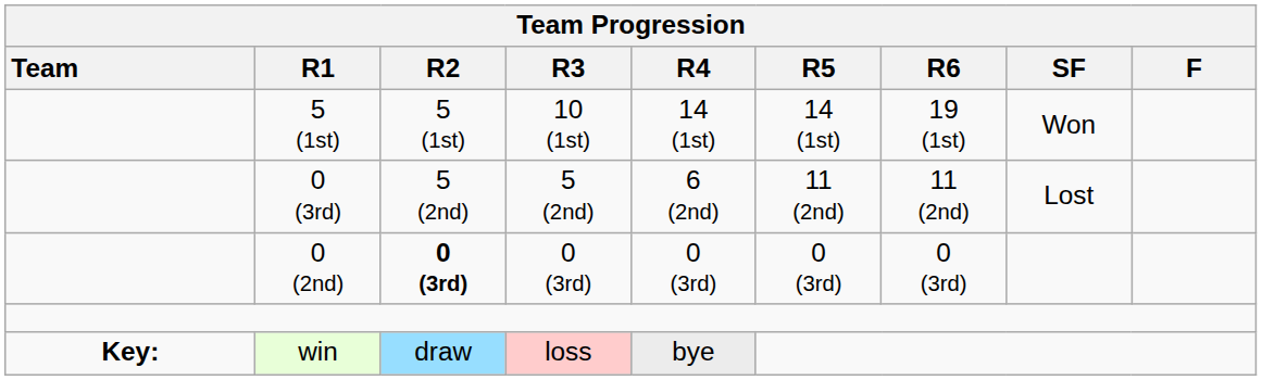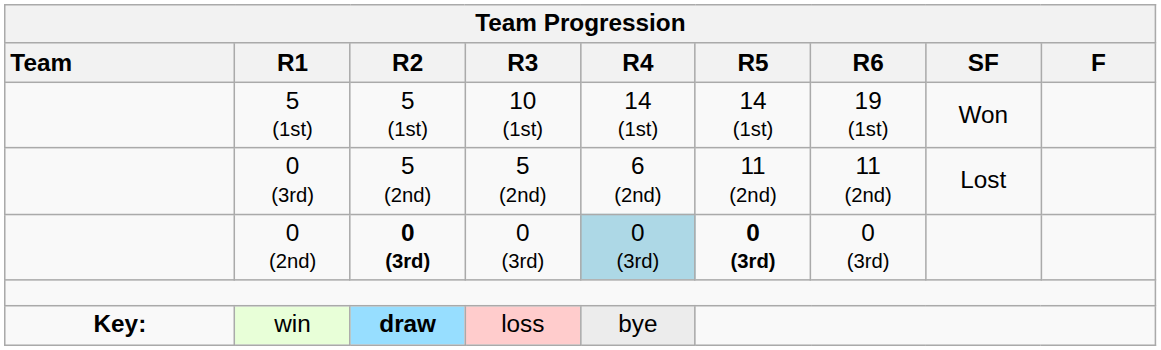0 (2nd) | Team Progression / R4: no background -> lightblue background
0 (2nd) | Team Progression / R5: normal -> bold
win | Team Progression / R2: normal -> bold
